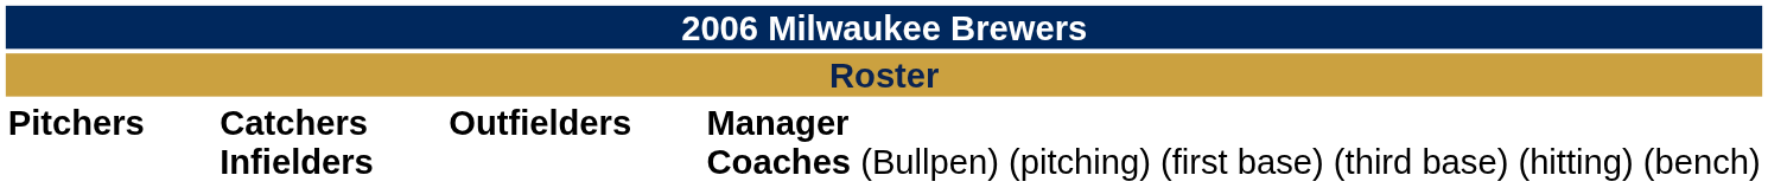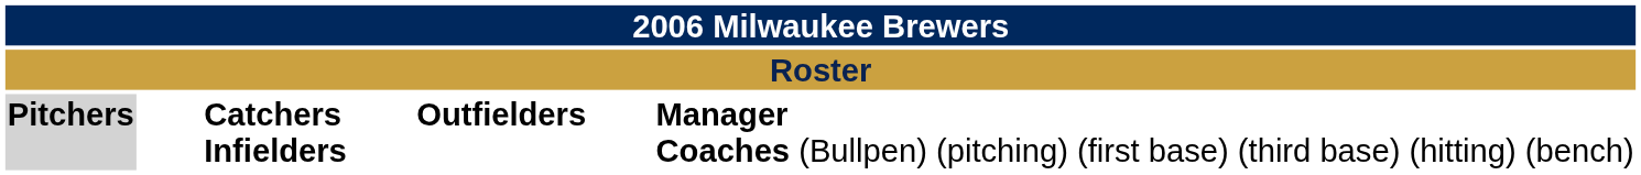Pitchers | column 1: no background -> lightgrey background
